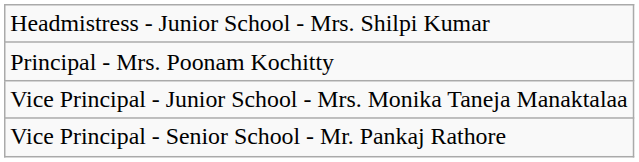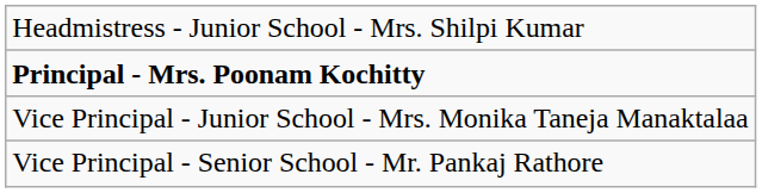row 2 | column 1: normal -> bold
